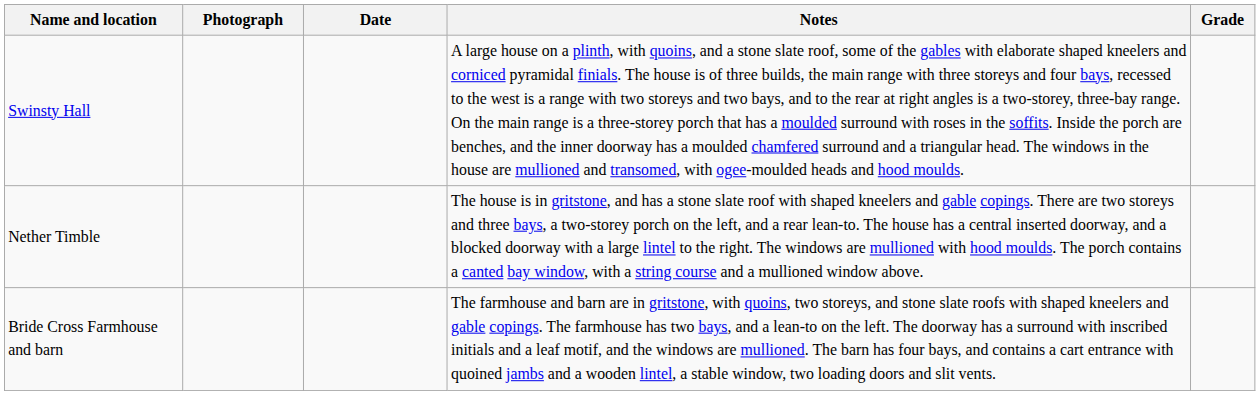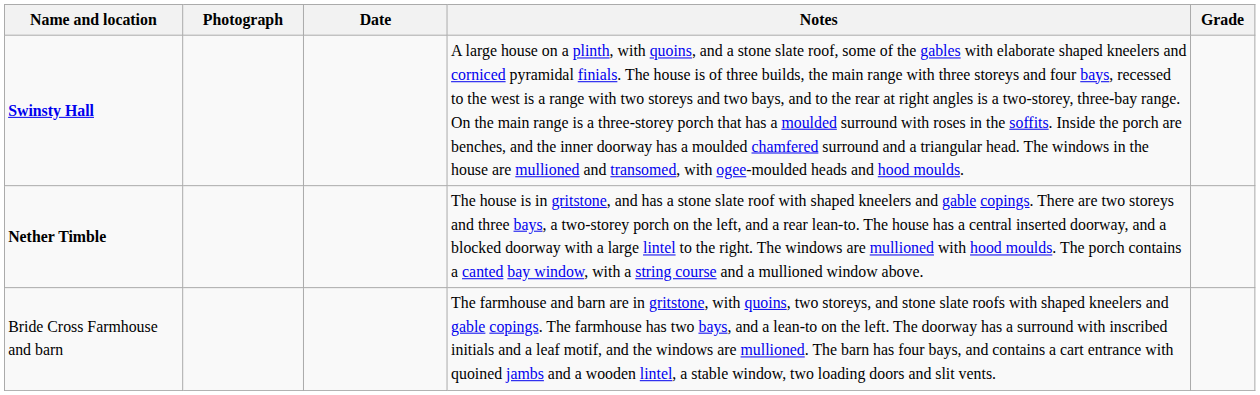Swinsty Hall | Name and location: normal -> bold
Nether Timble | Name and location: normal -> bold
